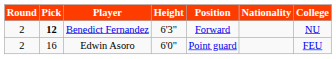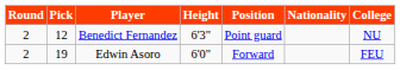Benedict Fernandez | Pick: bold -> normal
Benedict Fernandez | Position: Forward -> Point guard
Edwin Asoro | Pick: 16 -> 19
Edwin Asoro | Position: Point guard -> Forward
